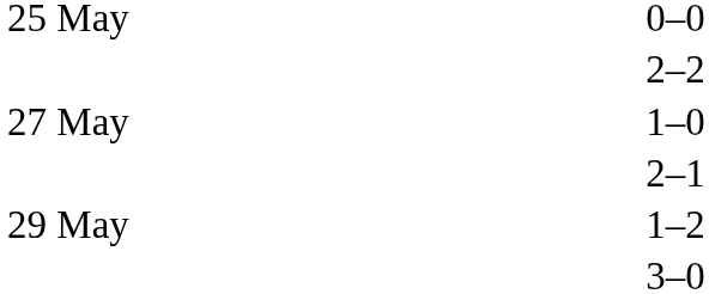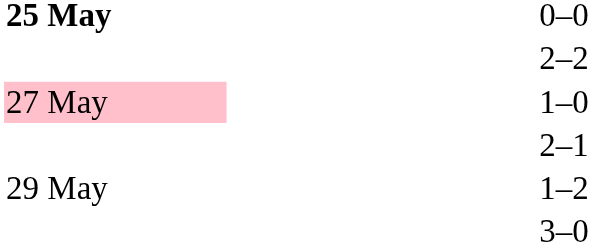0–0 | column 1: normal -> bold
1–0 | column 1: no background -> pink background
